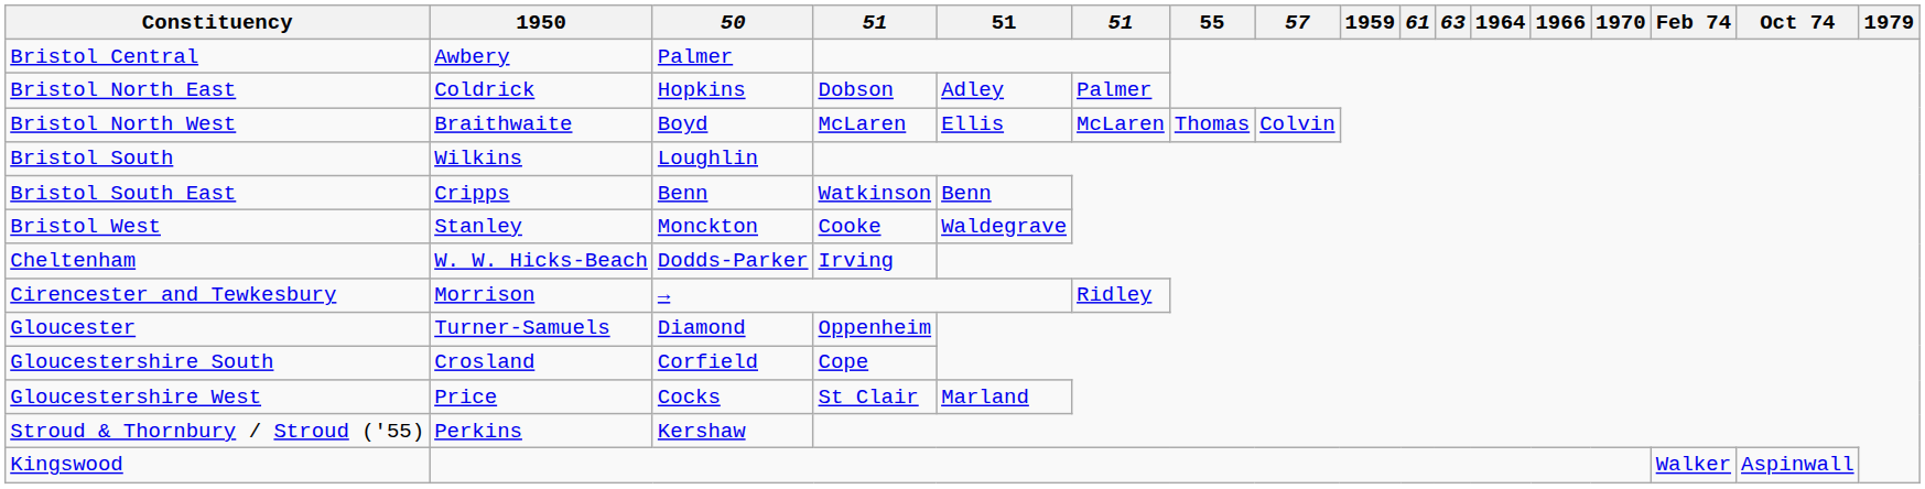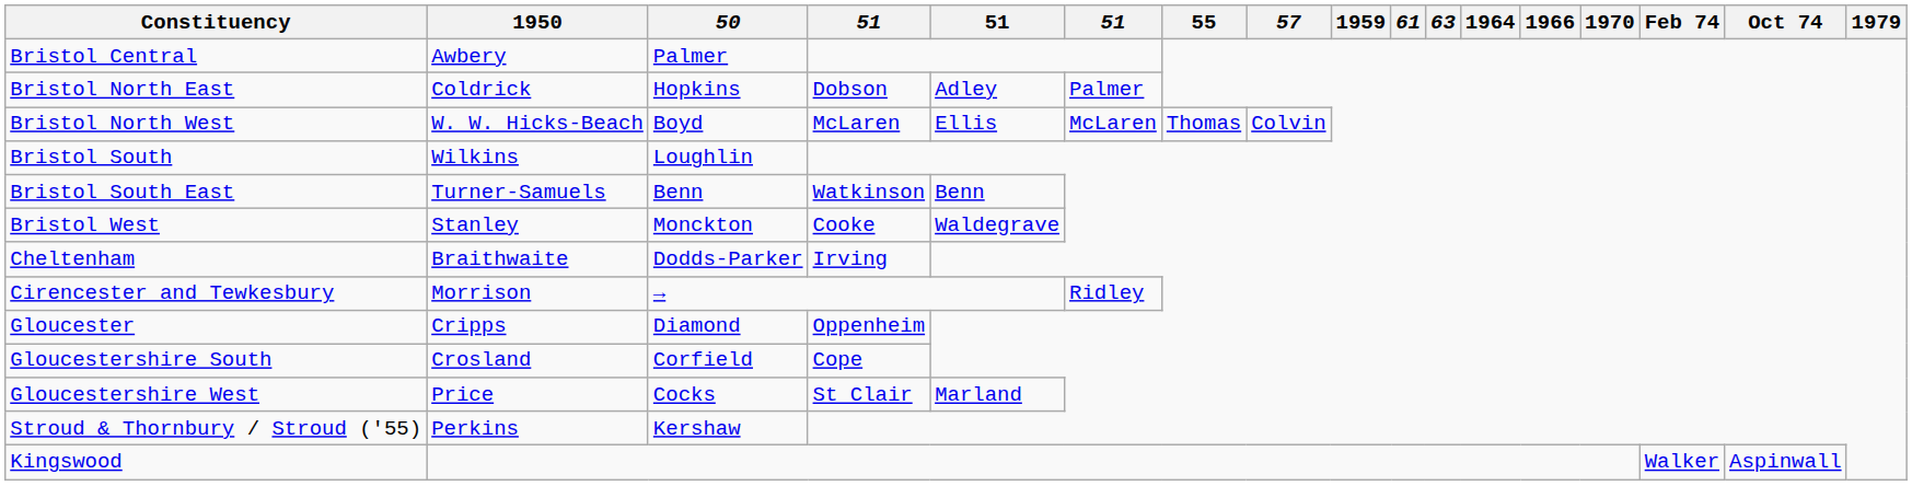Bristol North West | 1950: Braithwaite -> W. W. Hicks-Beach
Bristol South East | 1950: Cripps -> Turner-Samuels
Cheltenham | 1950: W. W. Hicks-Beach -> Braithwaite
Gloucester | 1950: Turner-Samuels -> Cripps
